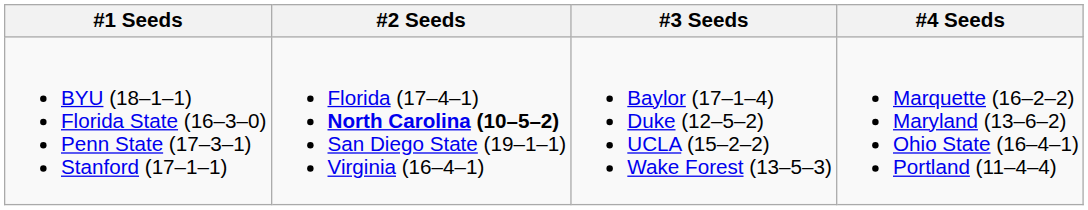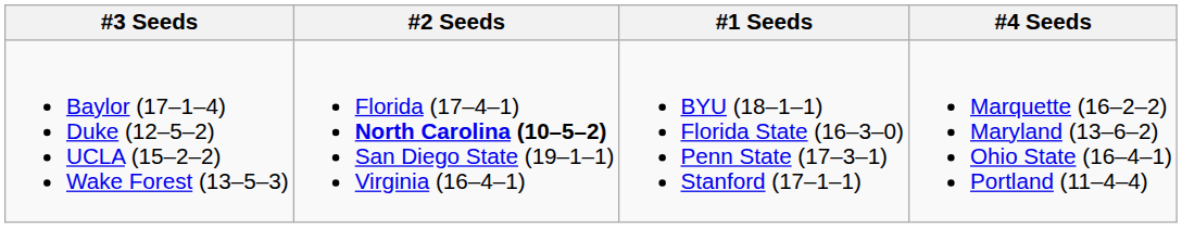columns swapped: #1 Seeds <-> #3 Seeds
